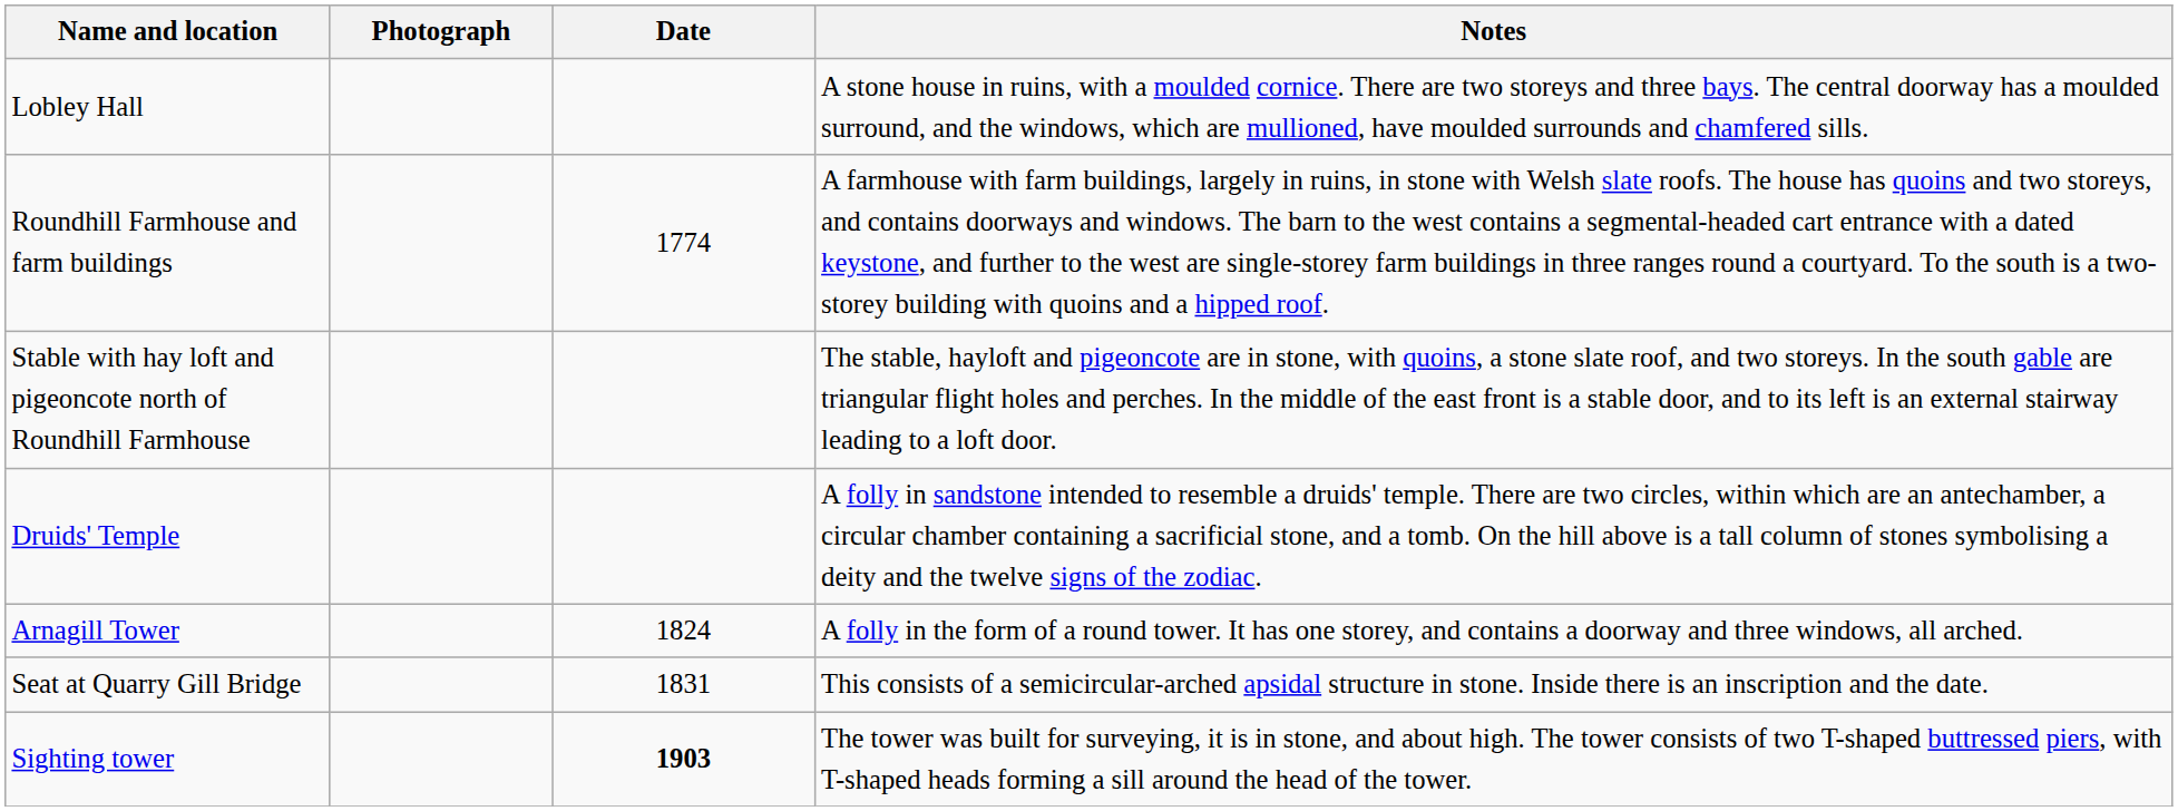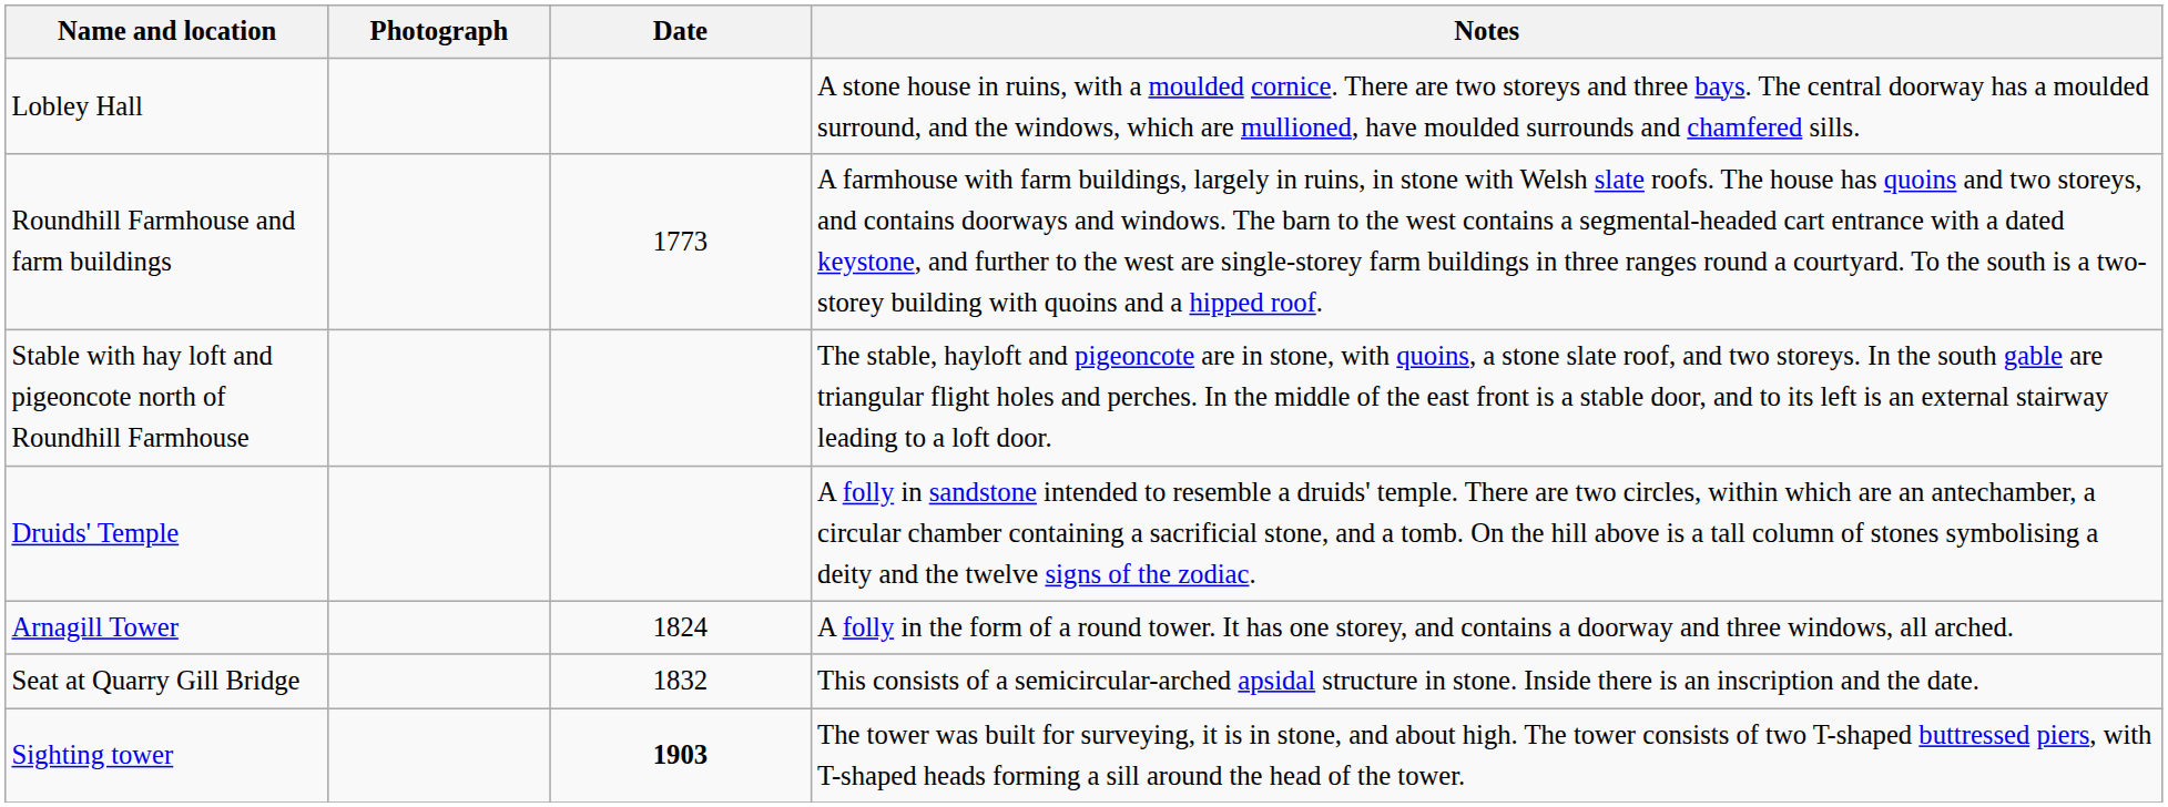Roundhill Farmhouse and farm buildings | Date: 1774 -> 1773
Seat at Quarry Gill Bridge | Date: 1831 -> 1832
